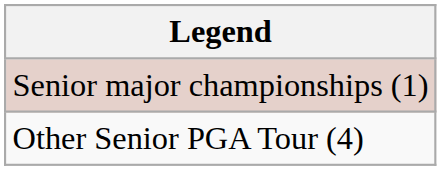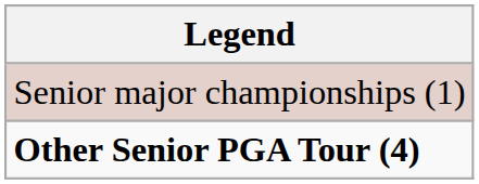row 3 | column 1: normal -> bold
